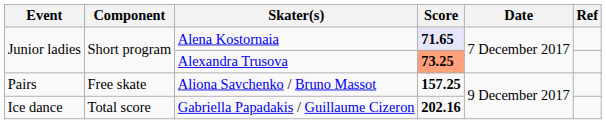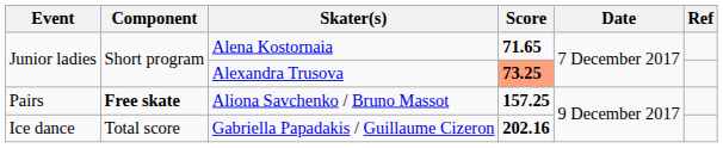Alena Kostornaia | Score: lavender background -> no background
Aliona Savchenko / Bruno Massot | Component: normal -> bold
